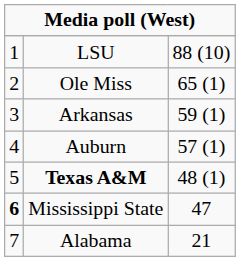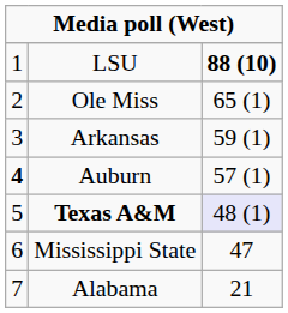LSU | column 3: normal -> bold
Auburn | column 1: normal -> bold
Texas A&M | column 3: no background -> lavender background
Mississippi State | column 1: bold -> normal
